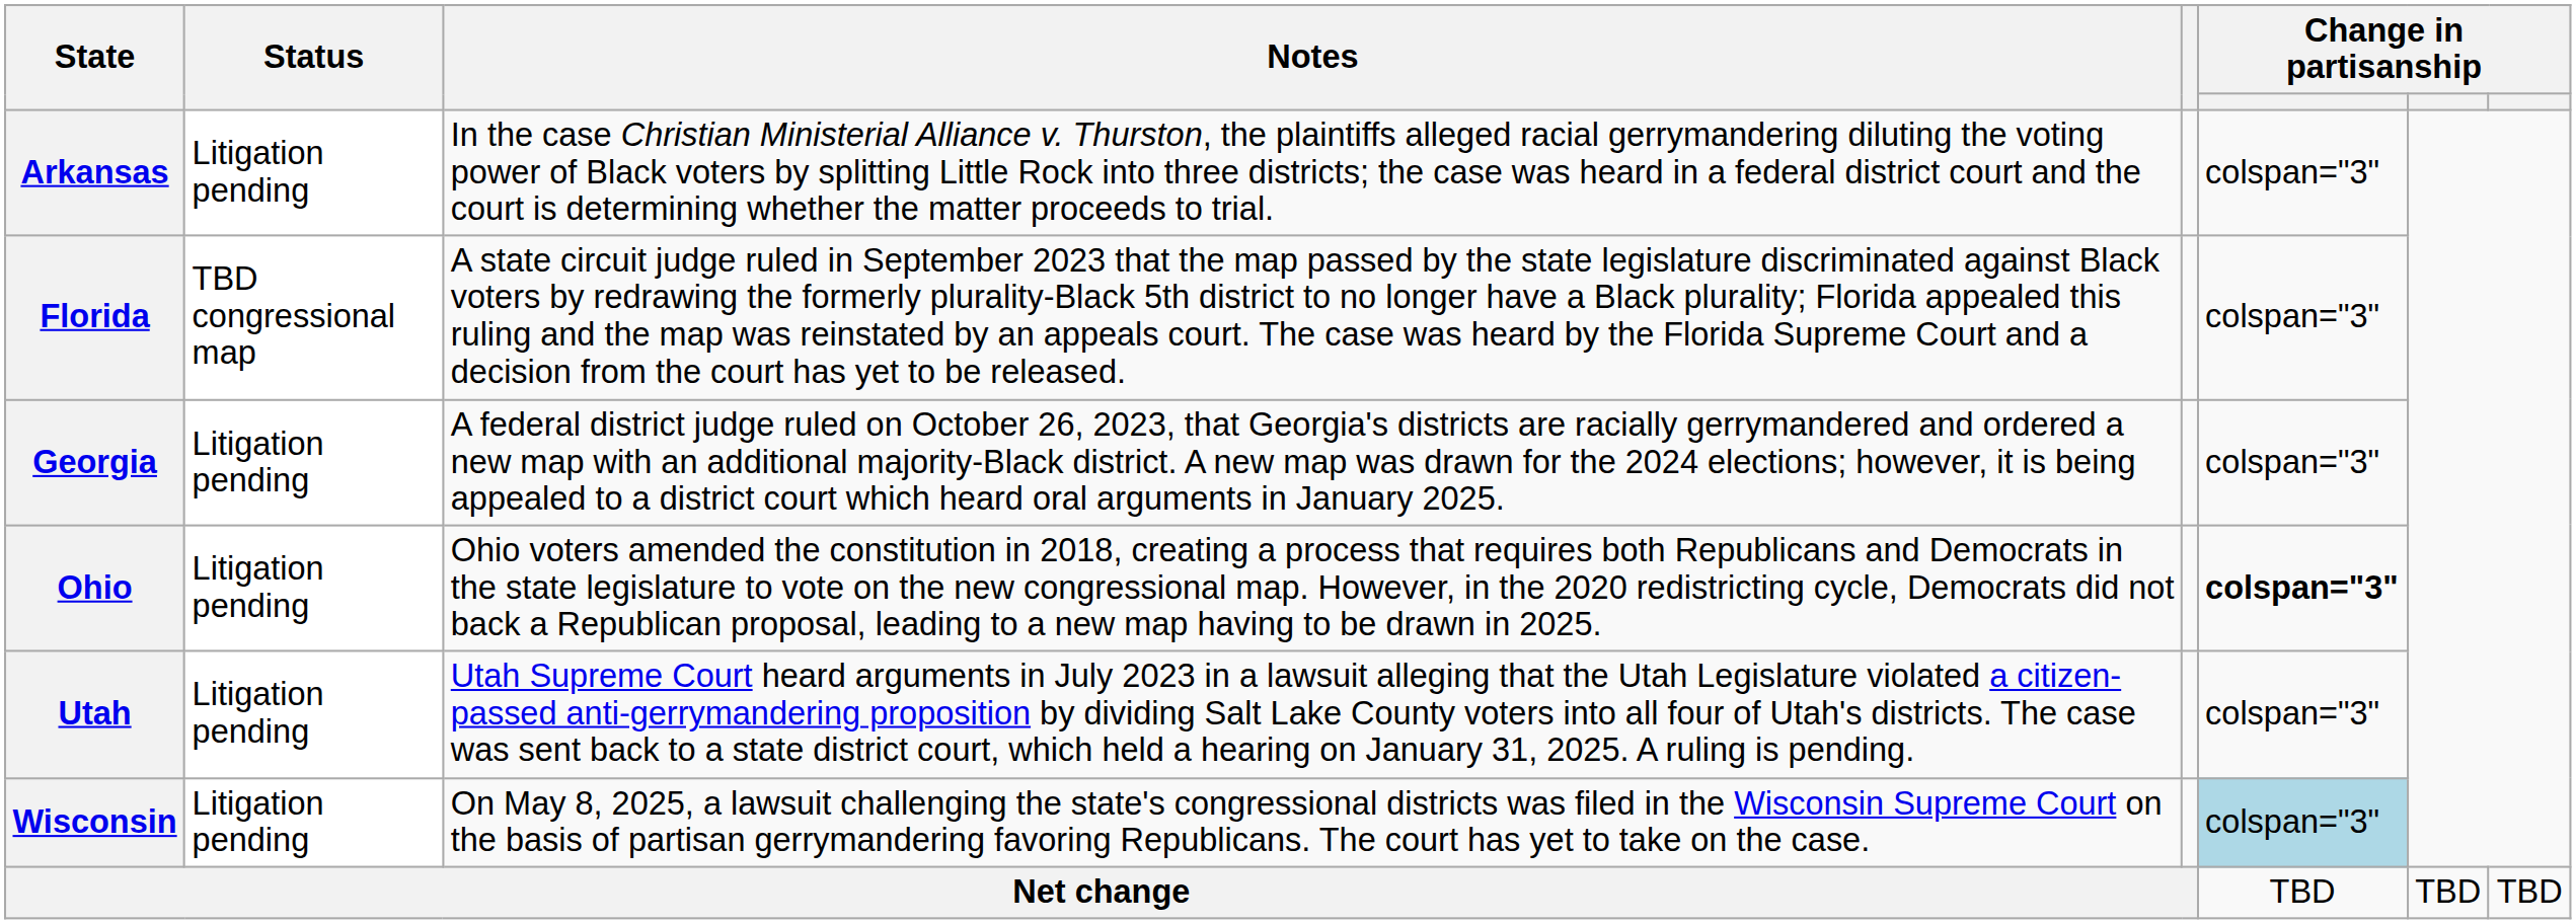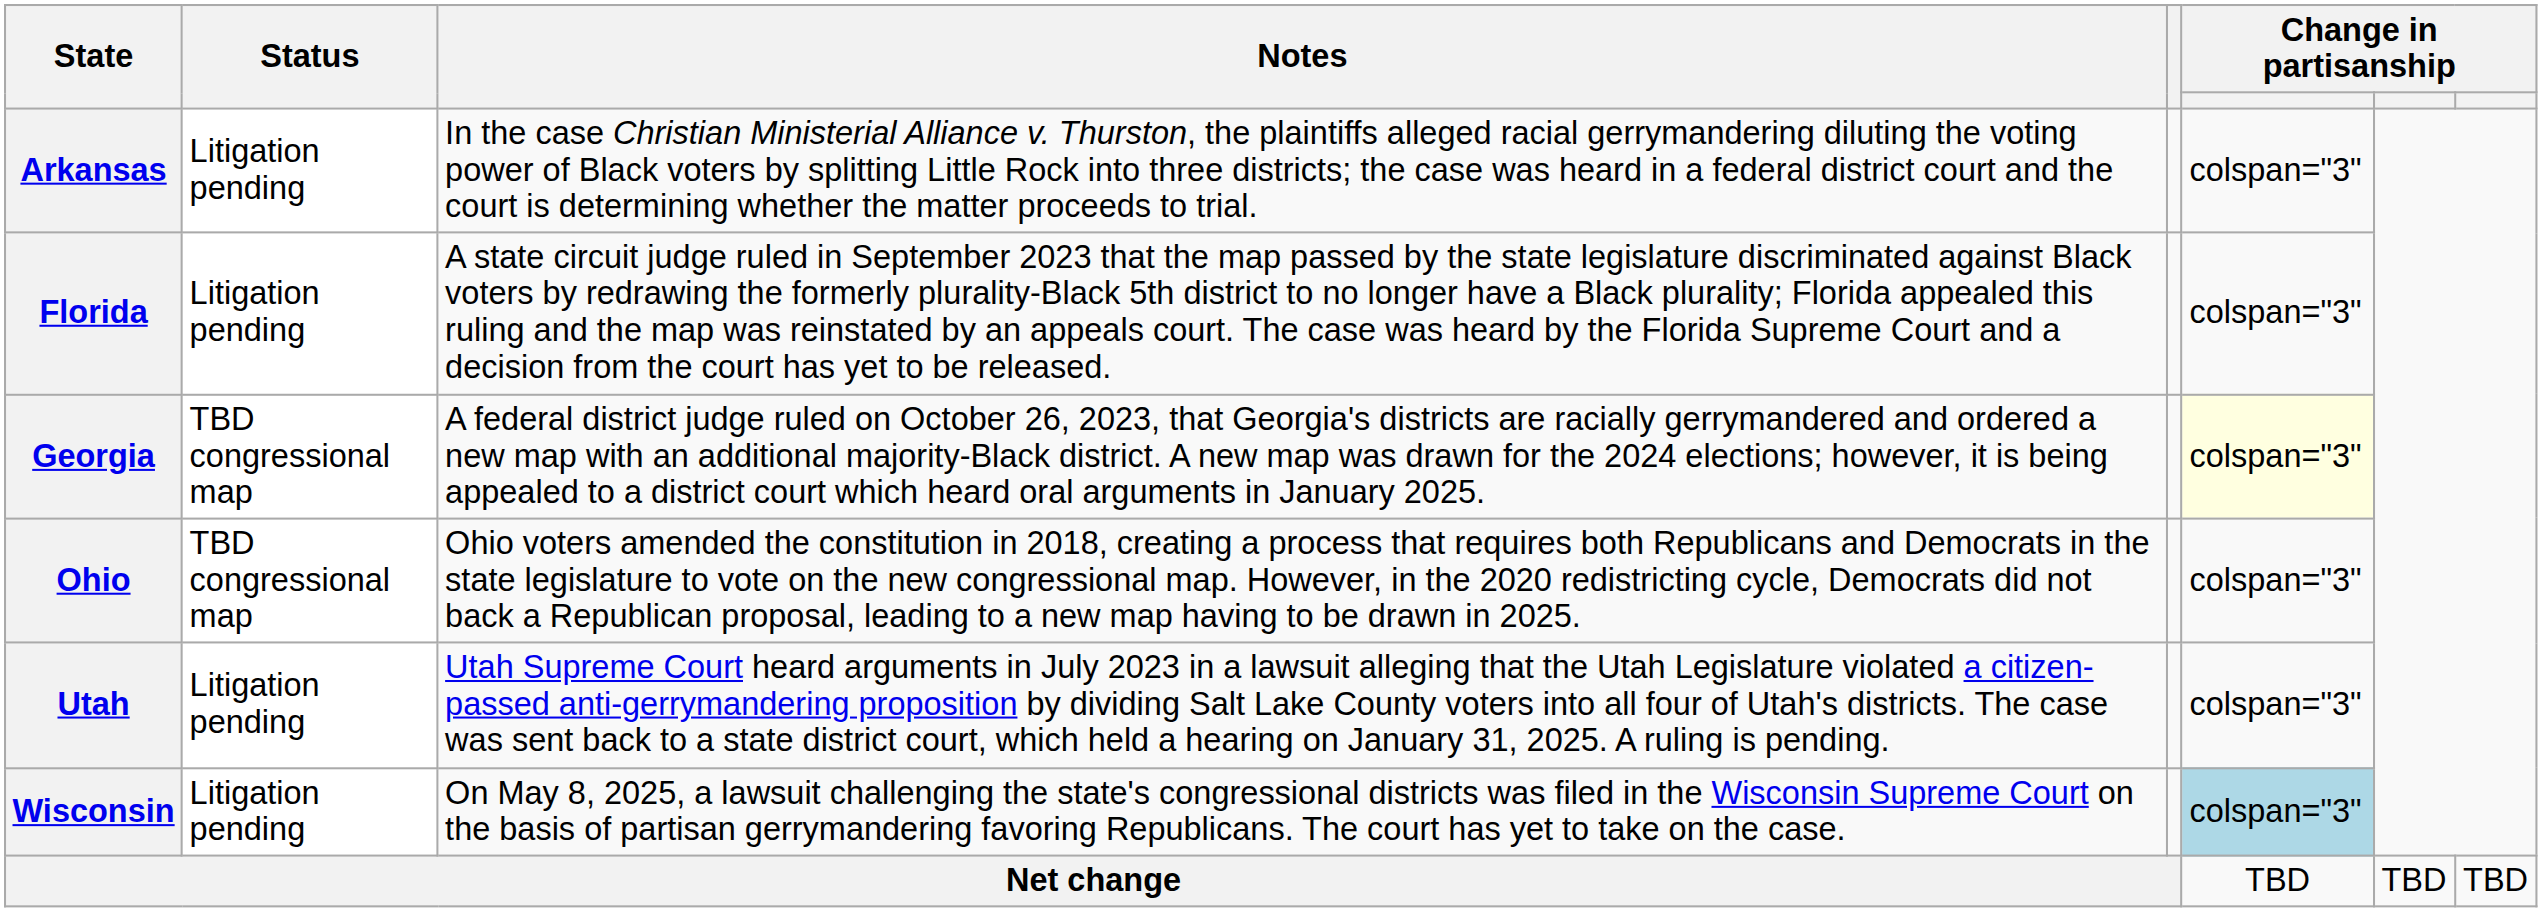Florida | Status: TBD congressional map -> Litigation pending
Georgia | Status: Litigation pending -> TBD congressional map
Georgia | column 5: no background -> lightyellow background
Ohio | Status: Litigation pending -> TBD congressional map
Ohio | column 5: bold -> normal
